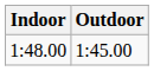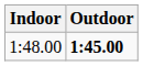1:48.00 | Outdoor: normal -> bold
